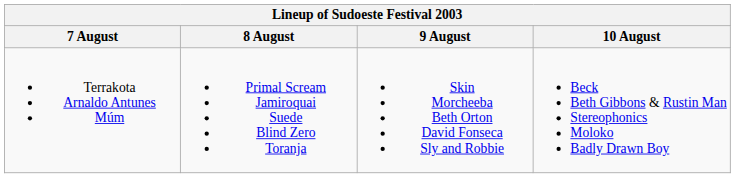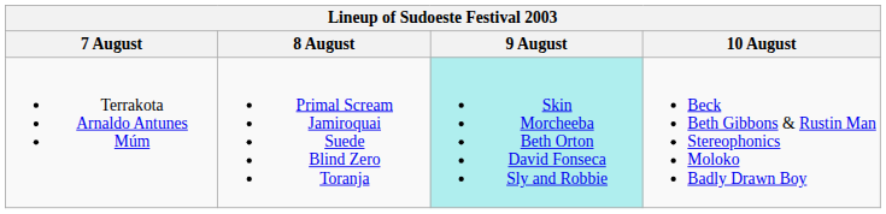Terrakota Arnaldo Antunes Múm | 9 August: no background -> paleturquoise background
